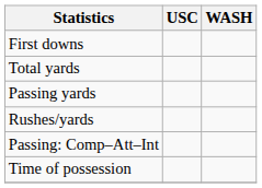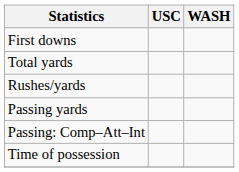rows swapped: Rushes/yards <-> Passing yards
